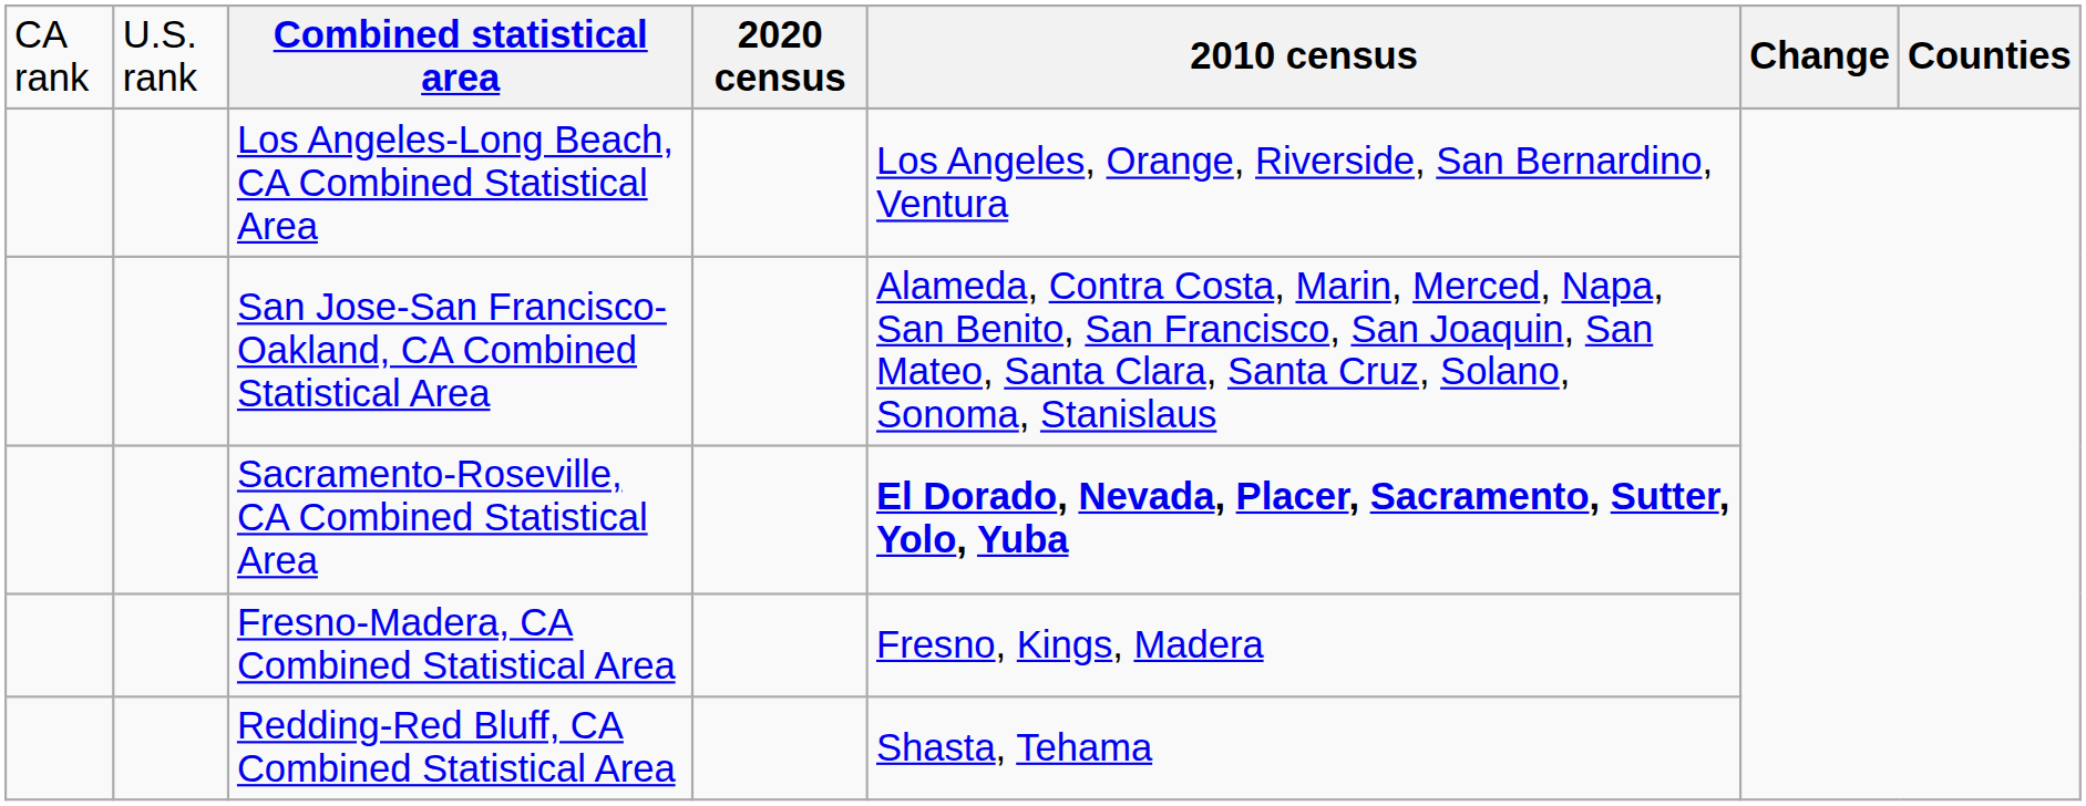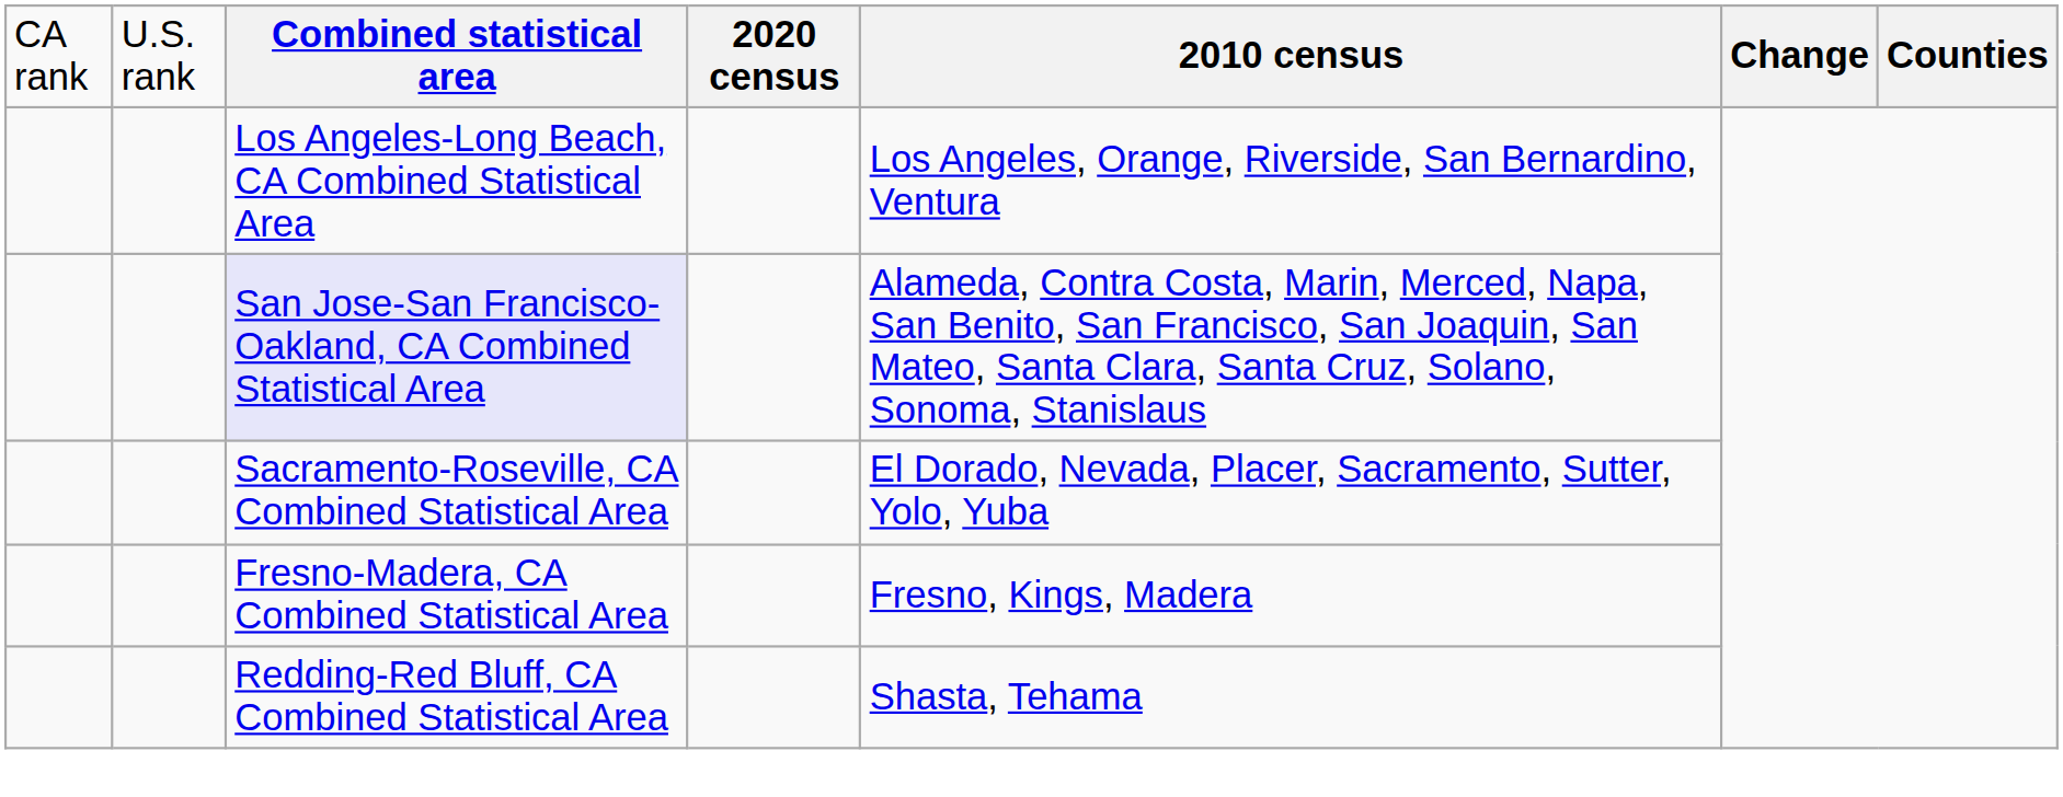row 3 | column 3: no background -> lavender background
row 4 | column 5: bold -> normal
